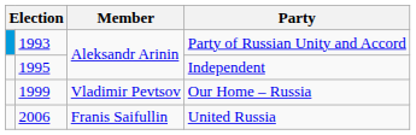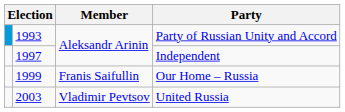Independent | column 2: 1995 -> 1997
Our Home – Russia | Member: Vladimir Pevtsov -> Franis Saifullin
United Russia | column 2: 2006 -> 2003
United Russia | Member: Franis Saifullin -> Vladimir Pevtsov
